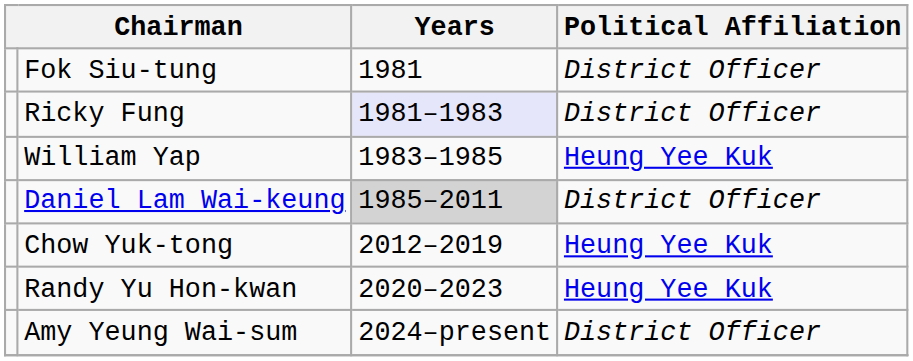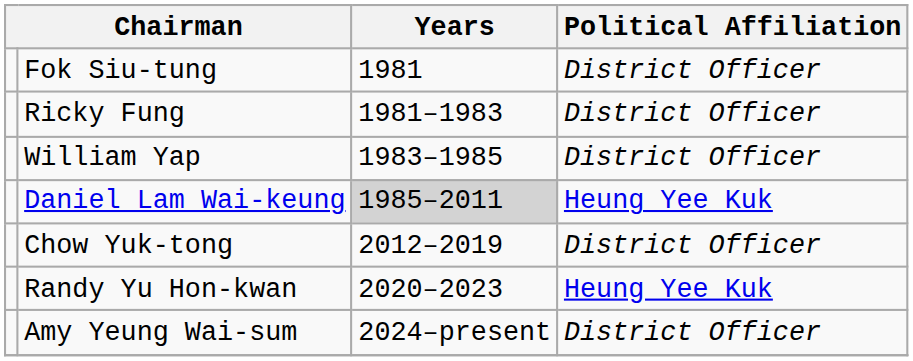Ricky Fung | Years: lavender background -> no background
William Yap | Political Affiliation: Heung Yee Kuk -> District Officer
Daniel Lam Wai-keung | Political Affiliation: District Officer -> Heung Yee Kuk
Chow Yuk-tong | Political Affiliation: Heung Yee Kuk -> District Officer
